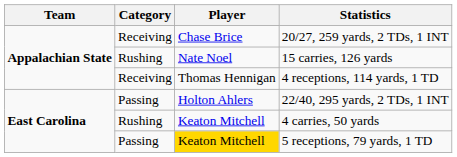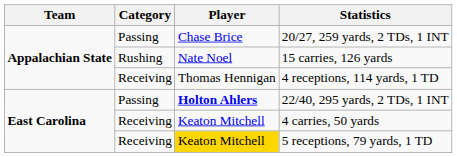20/27, 259 yards, 2 TDs, 1 INT | Category: Receiving -> Passing
22/40, 295 yards, 2 TDs, 1 INT | Player: normal -> bold
4 carries, 50 yards | Category: Rushing -> Receiving
5 receptions, 79 yards, 1 TD | Category: Passing -> Receiving
